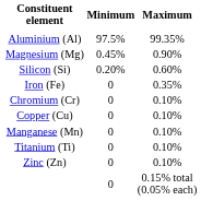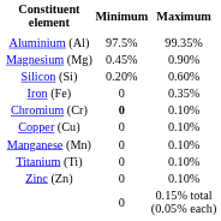Chromium (Cr) | column 2: normal -> bold
